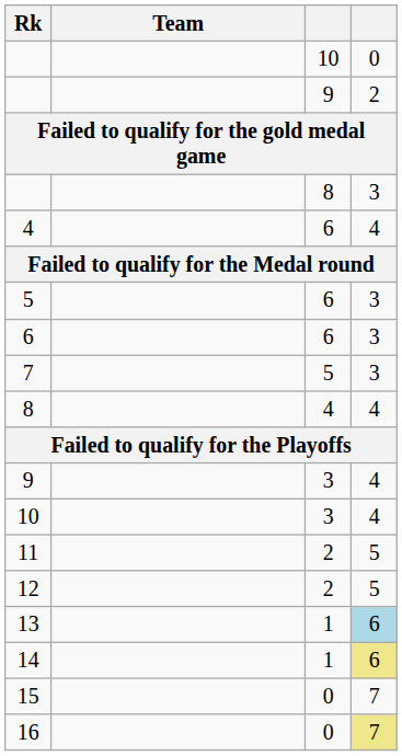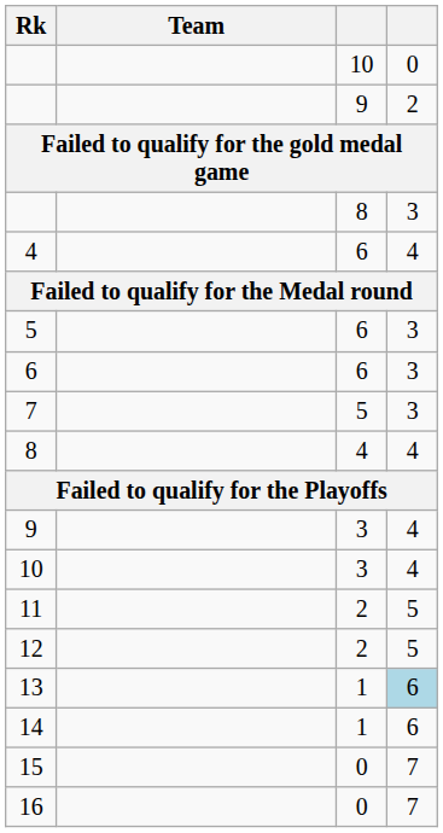14 | column 4: khaki background -> no background
16 | column 4: khaki background -> no background
